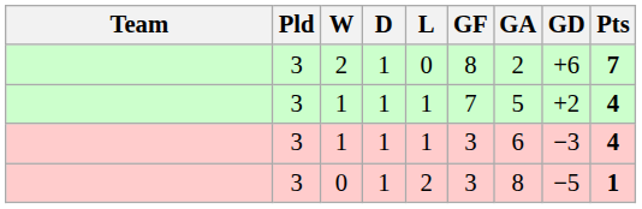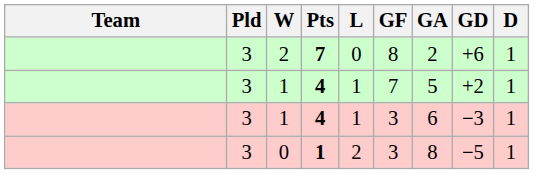columns swapped: D <-> Pts
